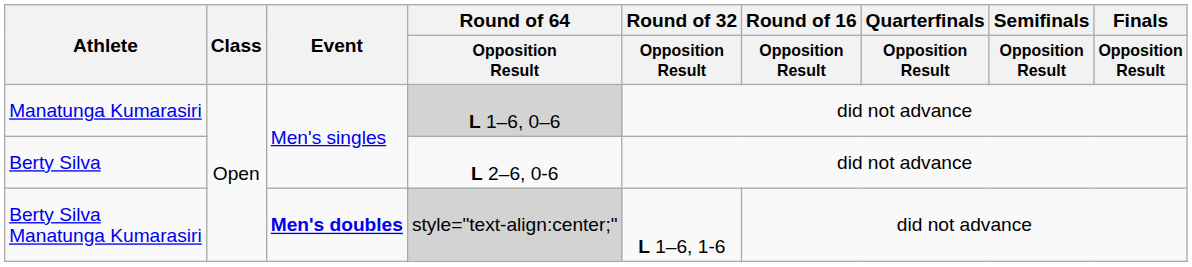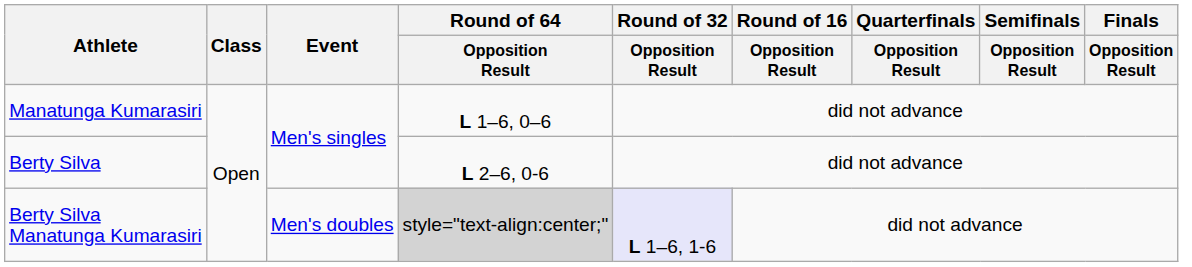Manatunga Kumarasiri | Round of 64 / Opposition Result: lightgrey background -> no background
Berty Silva Manatunga Kumarasiri | Event: bold -> normal
Berty Silva Manatunga Kumarasiri | Round of 32 / Opposition Result: no background -> lavender background
